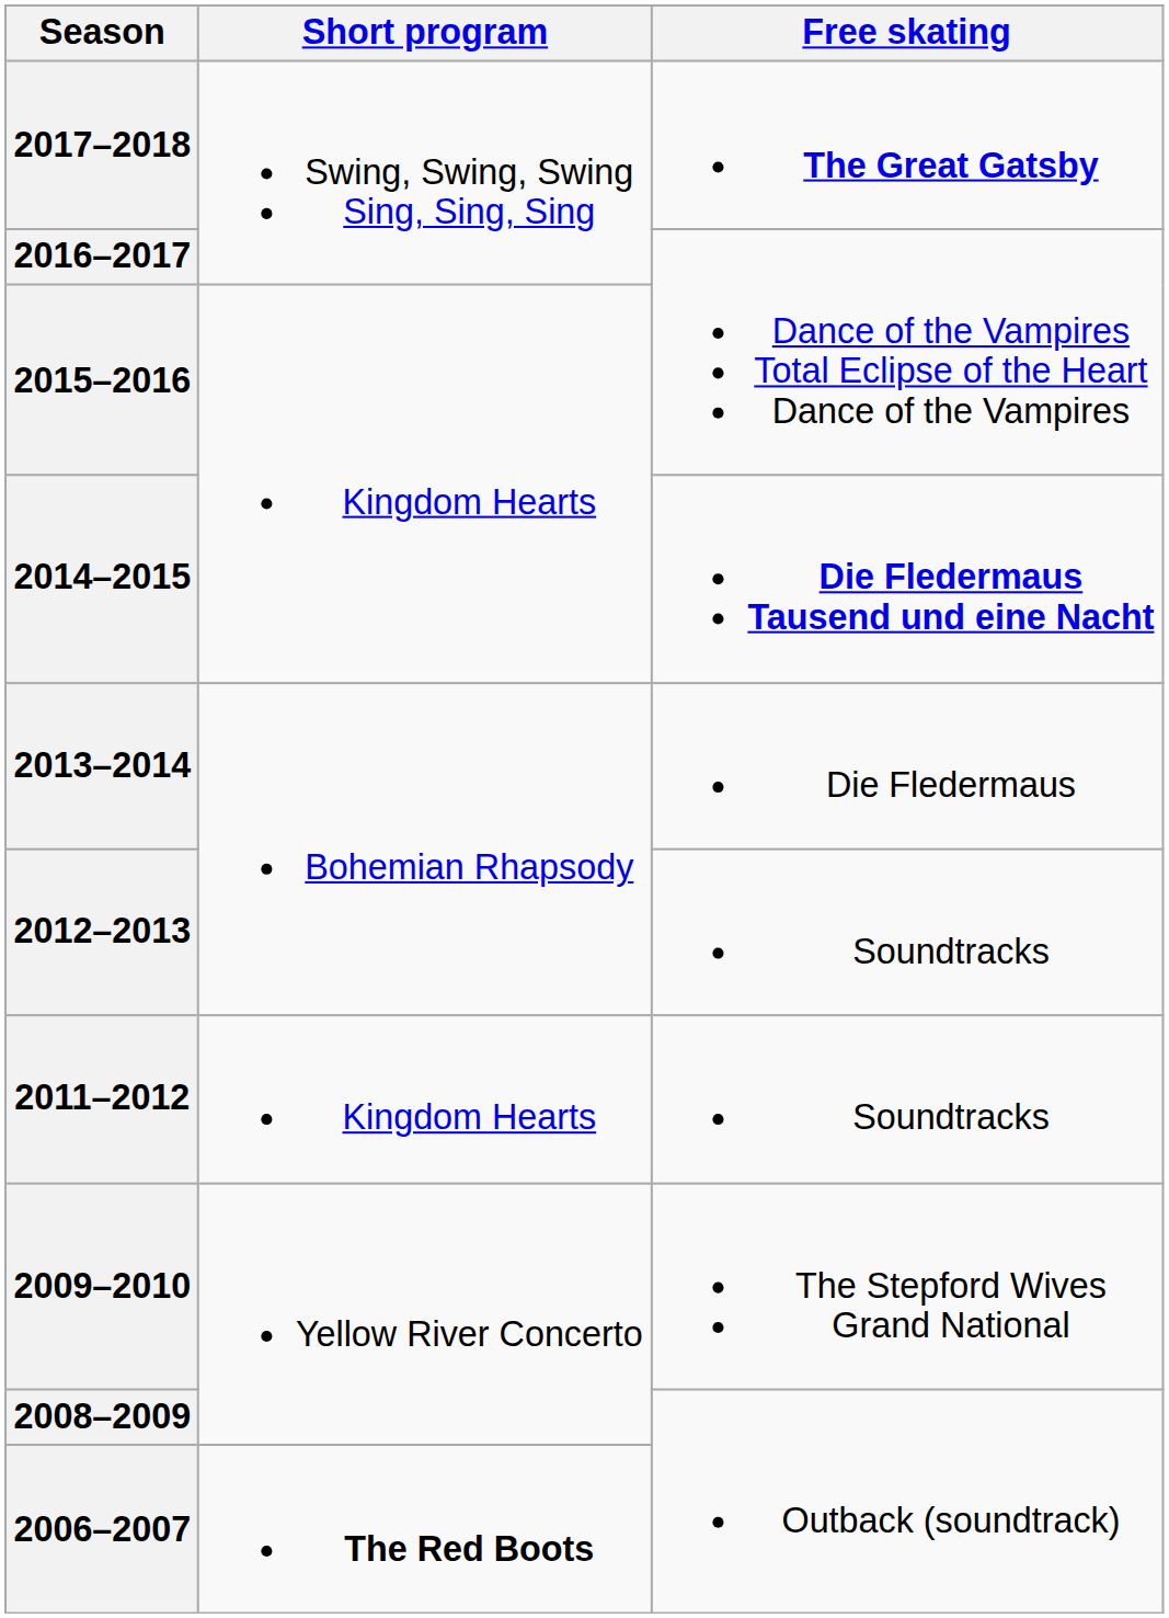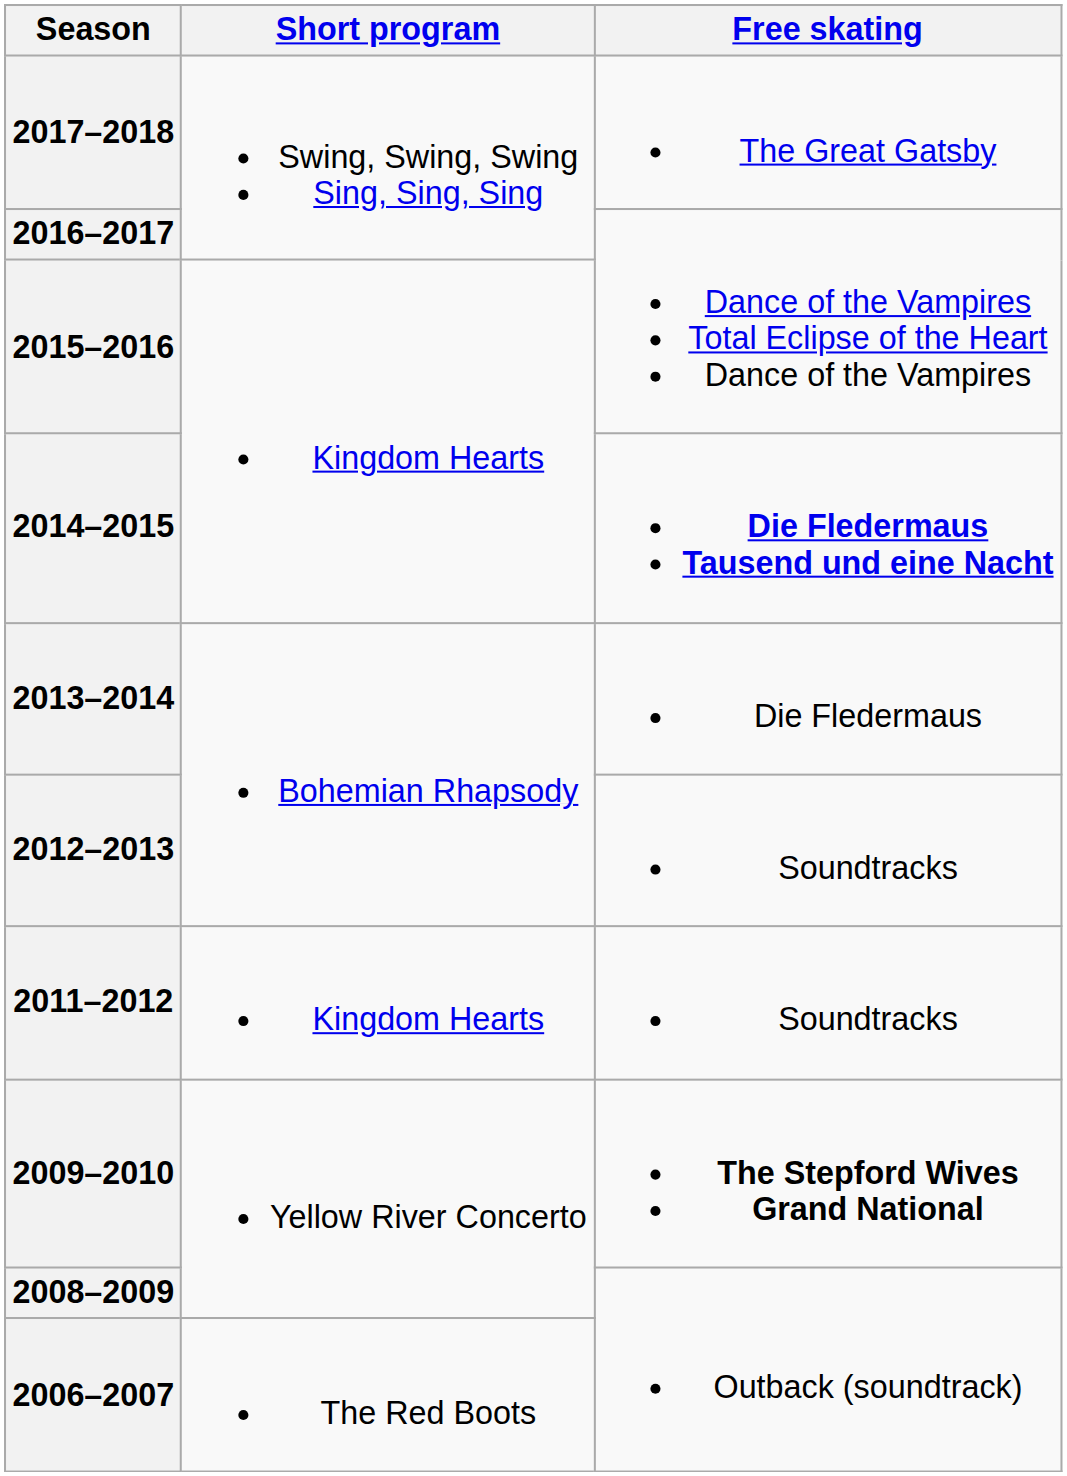2017–2018 | Free skating: bold -> normal
2009–2010 | Free skating: normal -> bold
2006–2007 | Short program: bold -> normal
